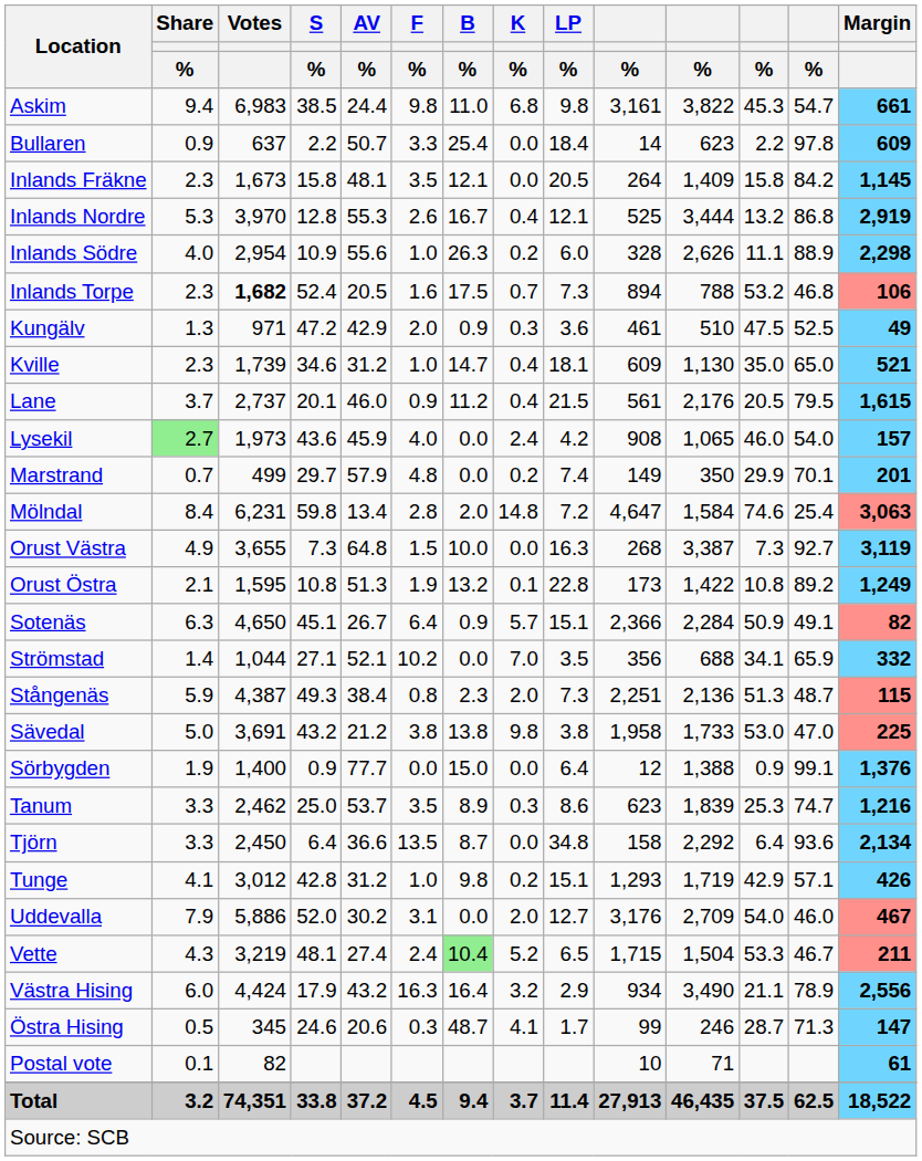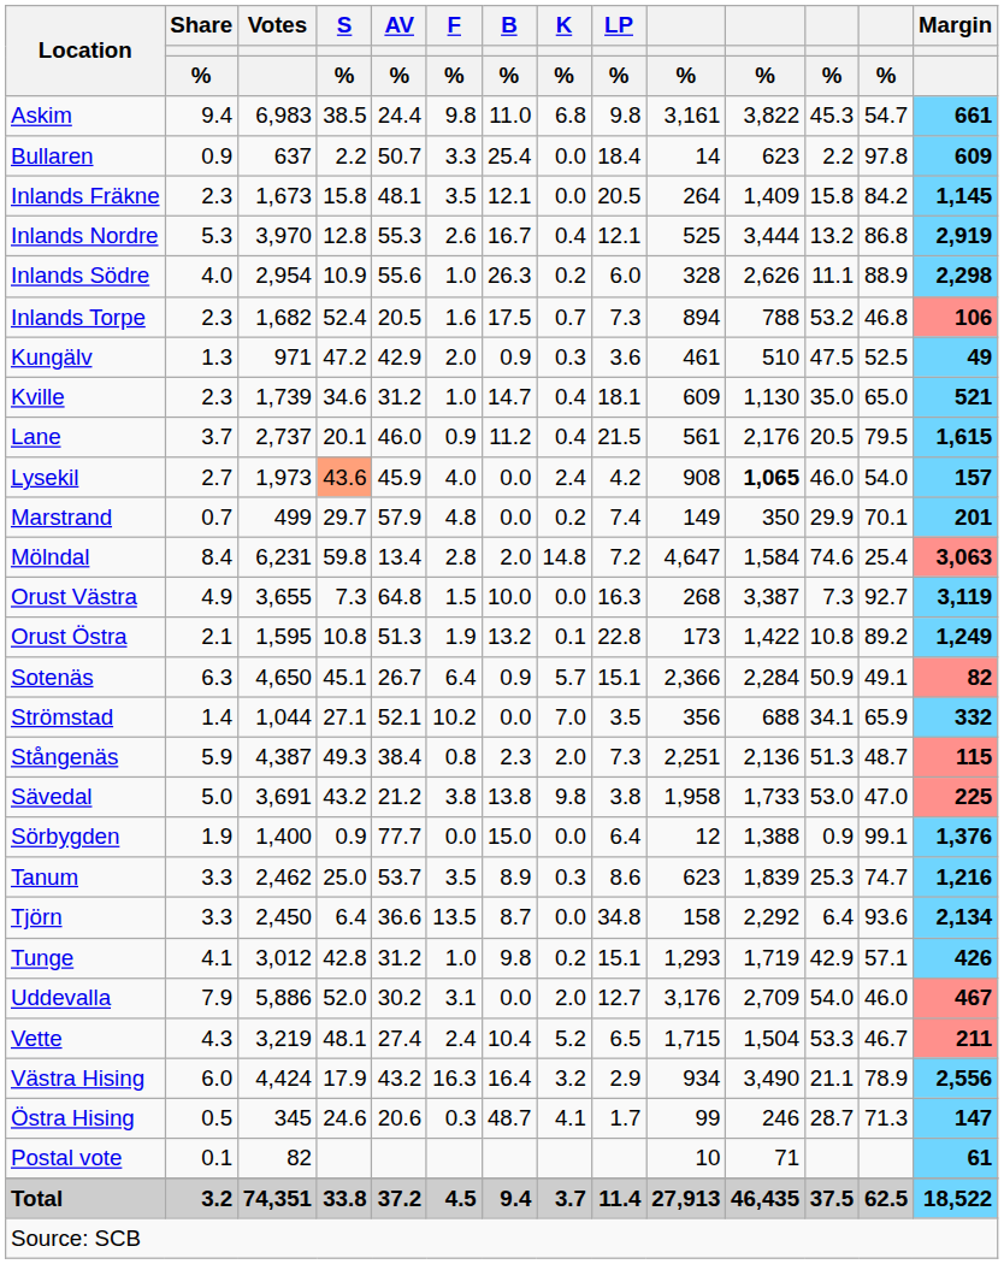Inlands Torpe | Votes: bold -> normal
Lysekil | Share / %: lightgreen background -> no background
Lysekil | S / %: no background -> lightsalmon background
Lysekil | column 11: normal -> bold
Vette | B / %: lightgreen background -> no background
